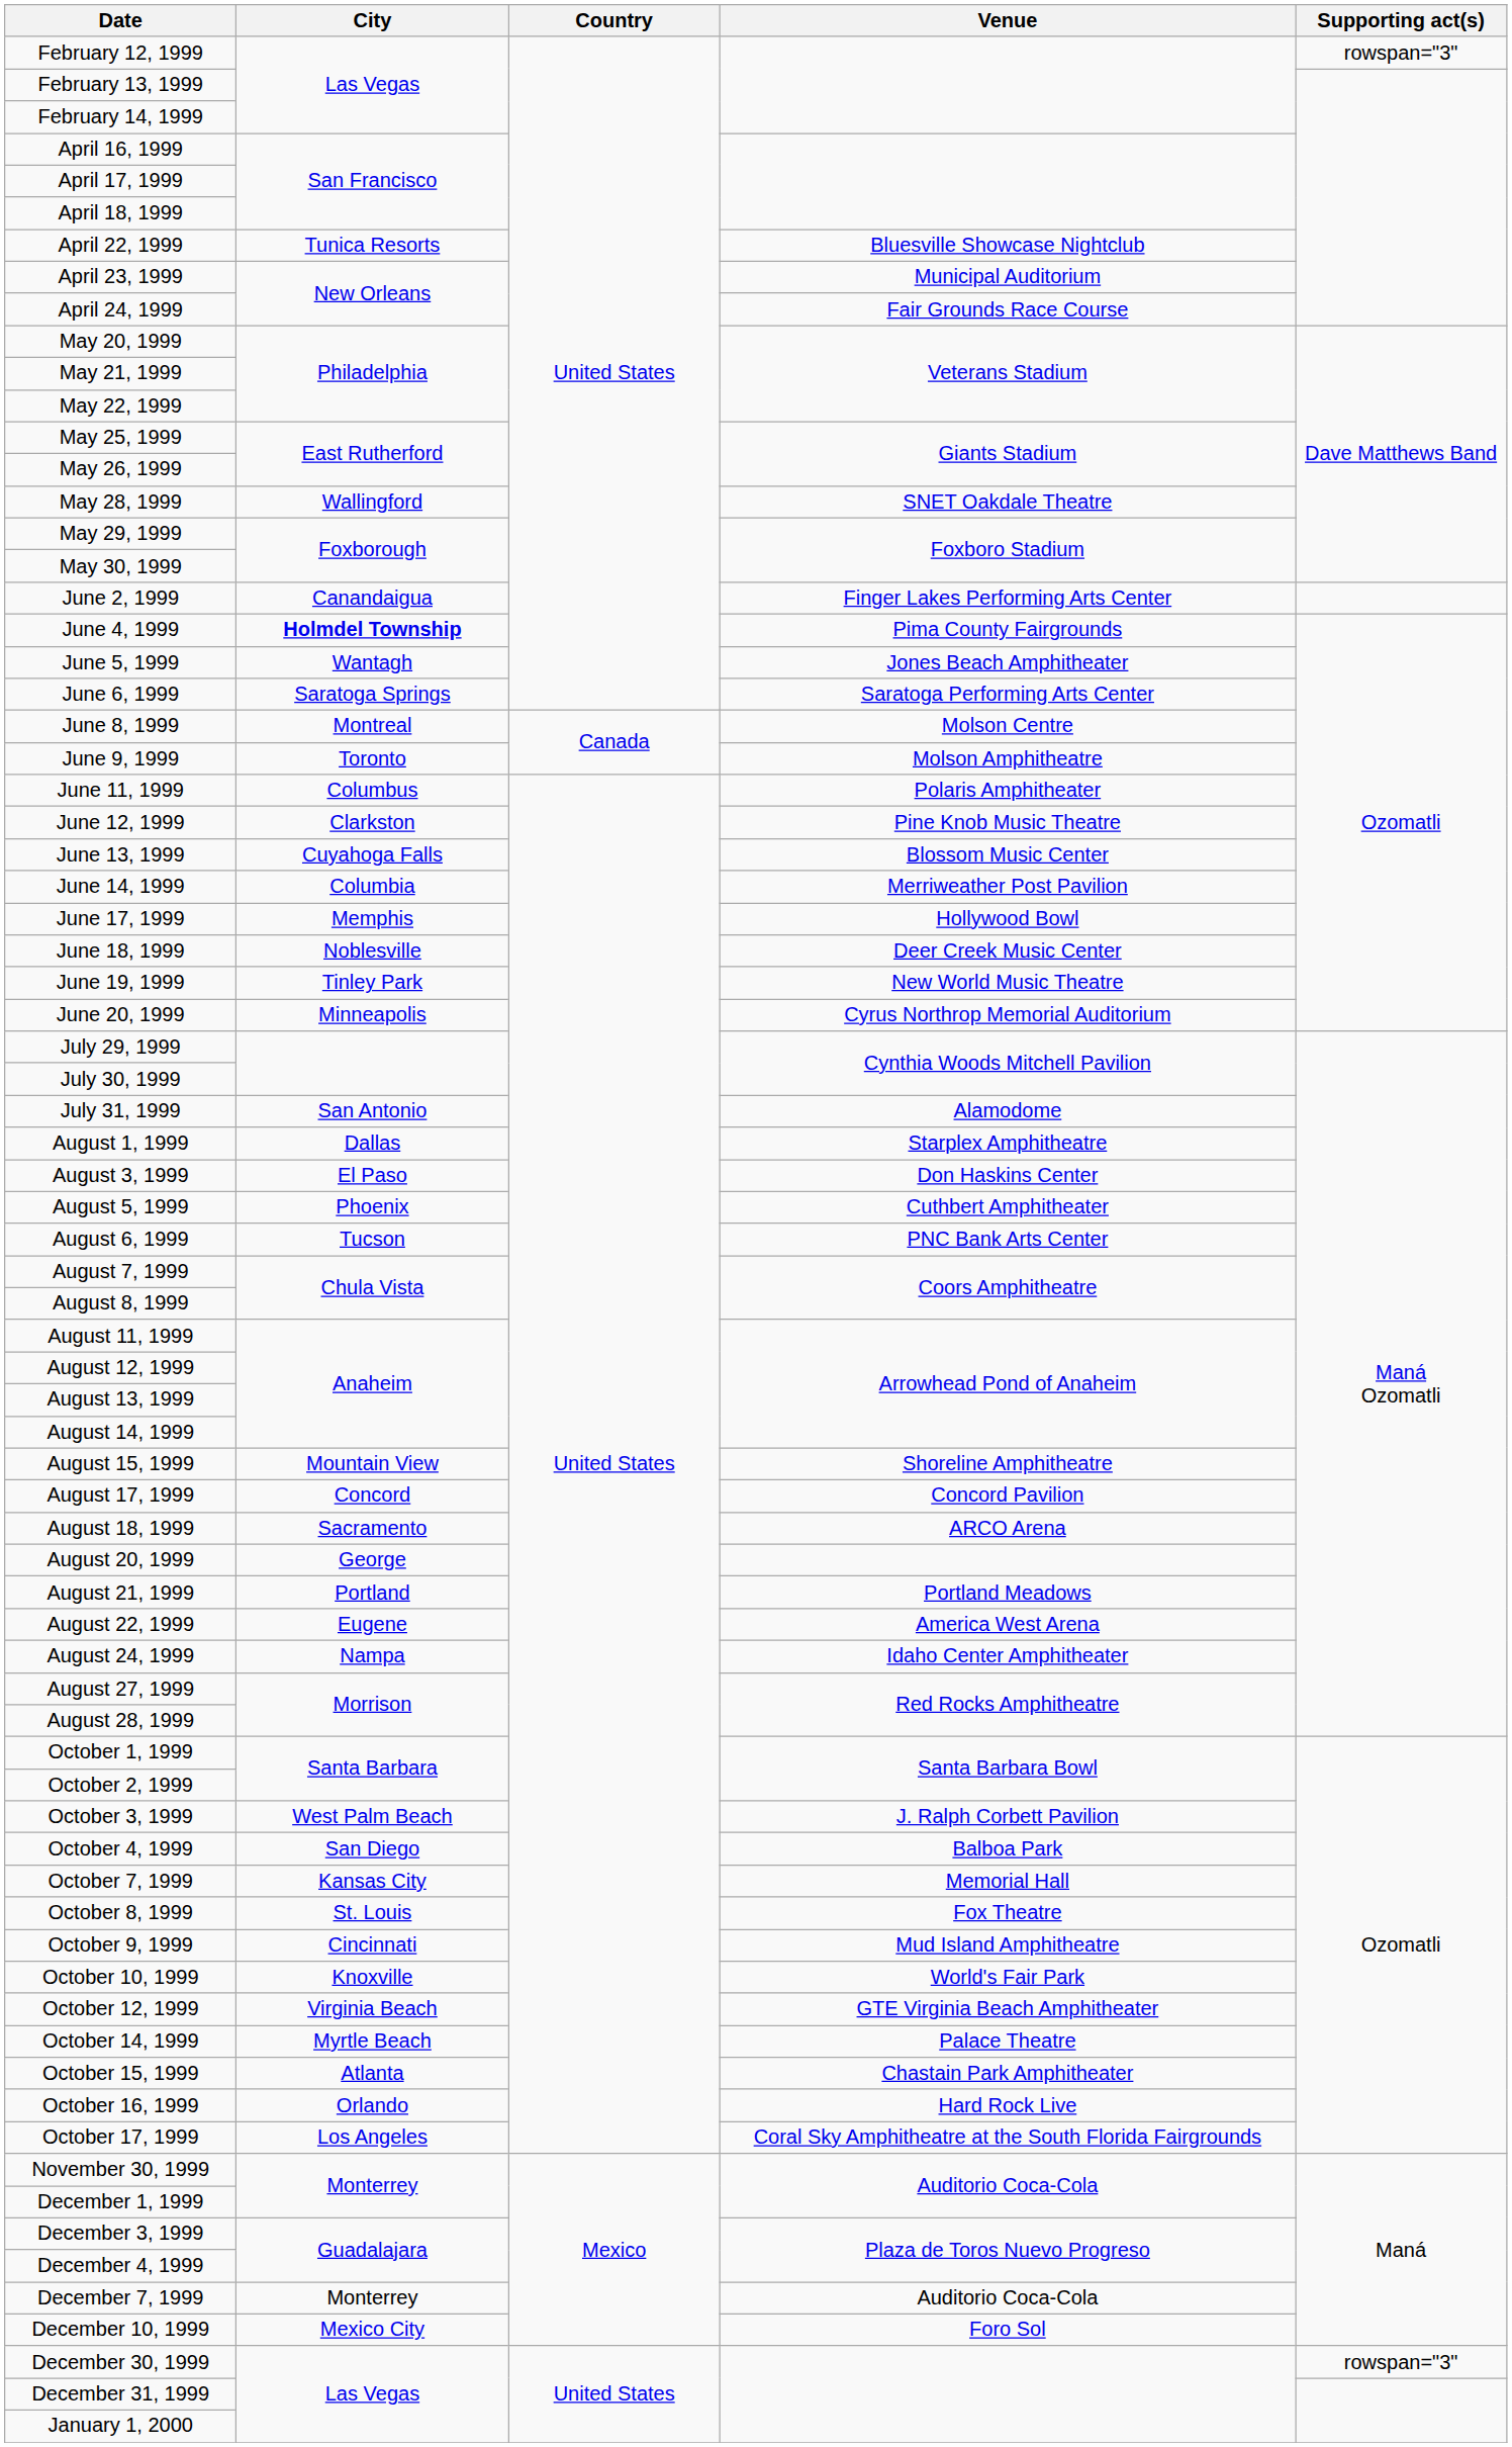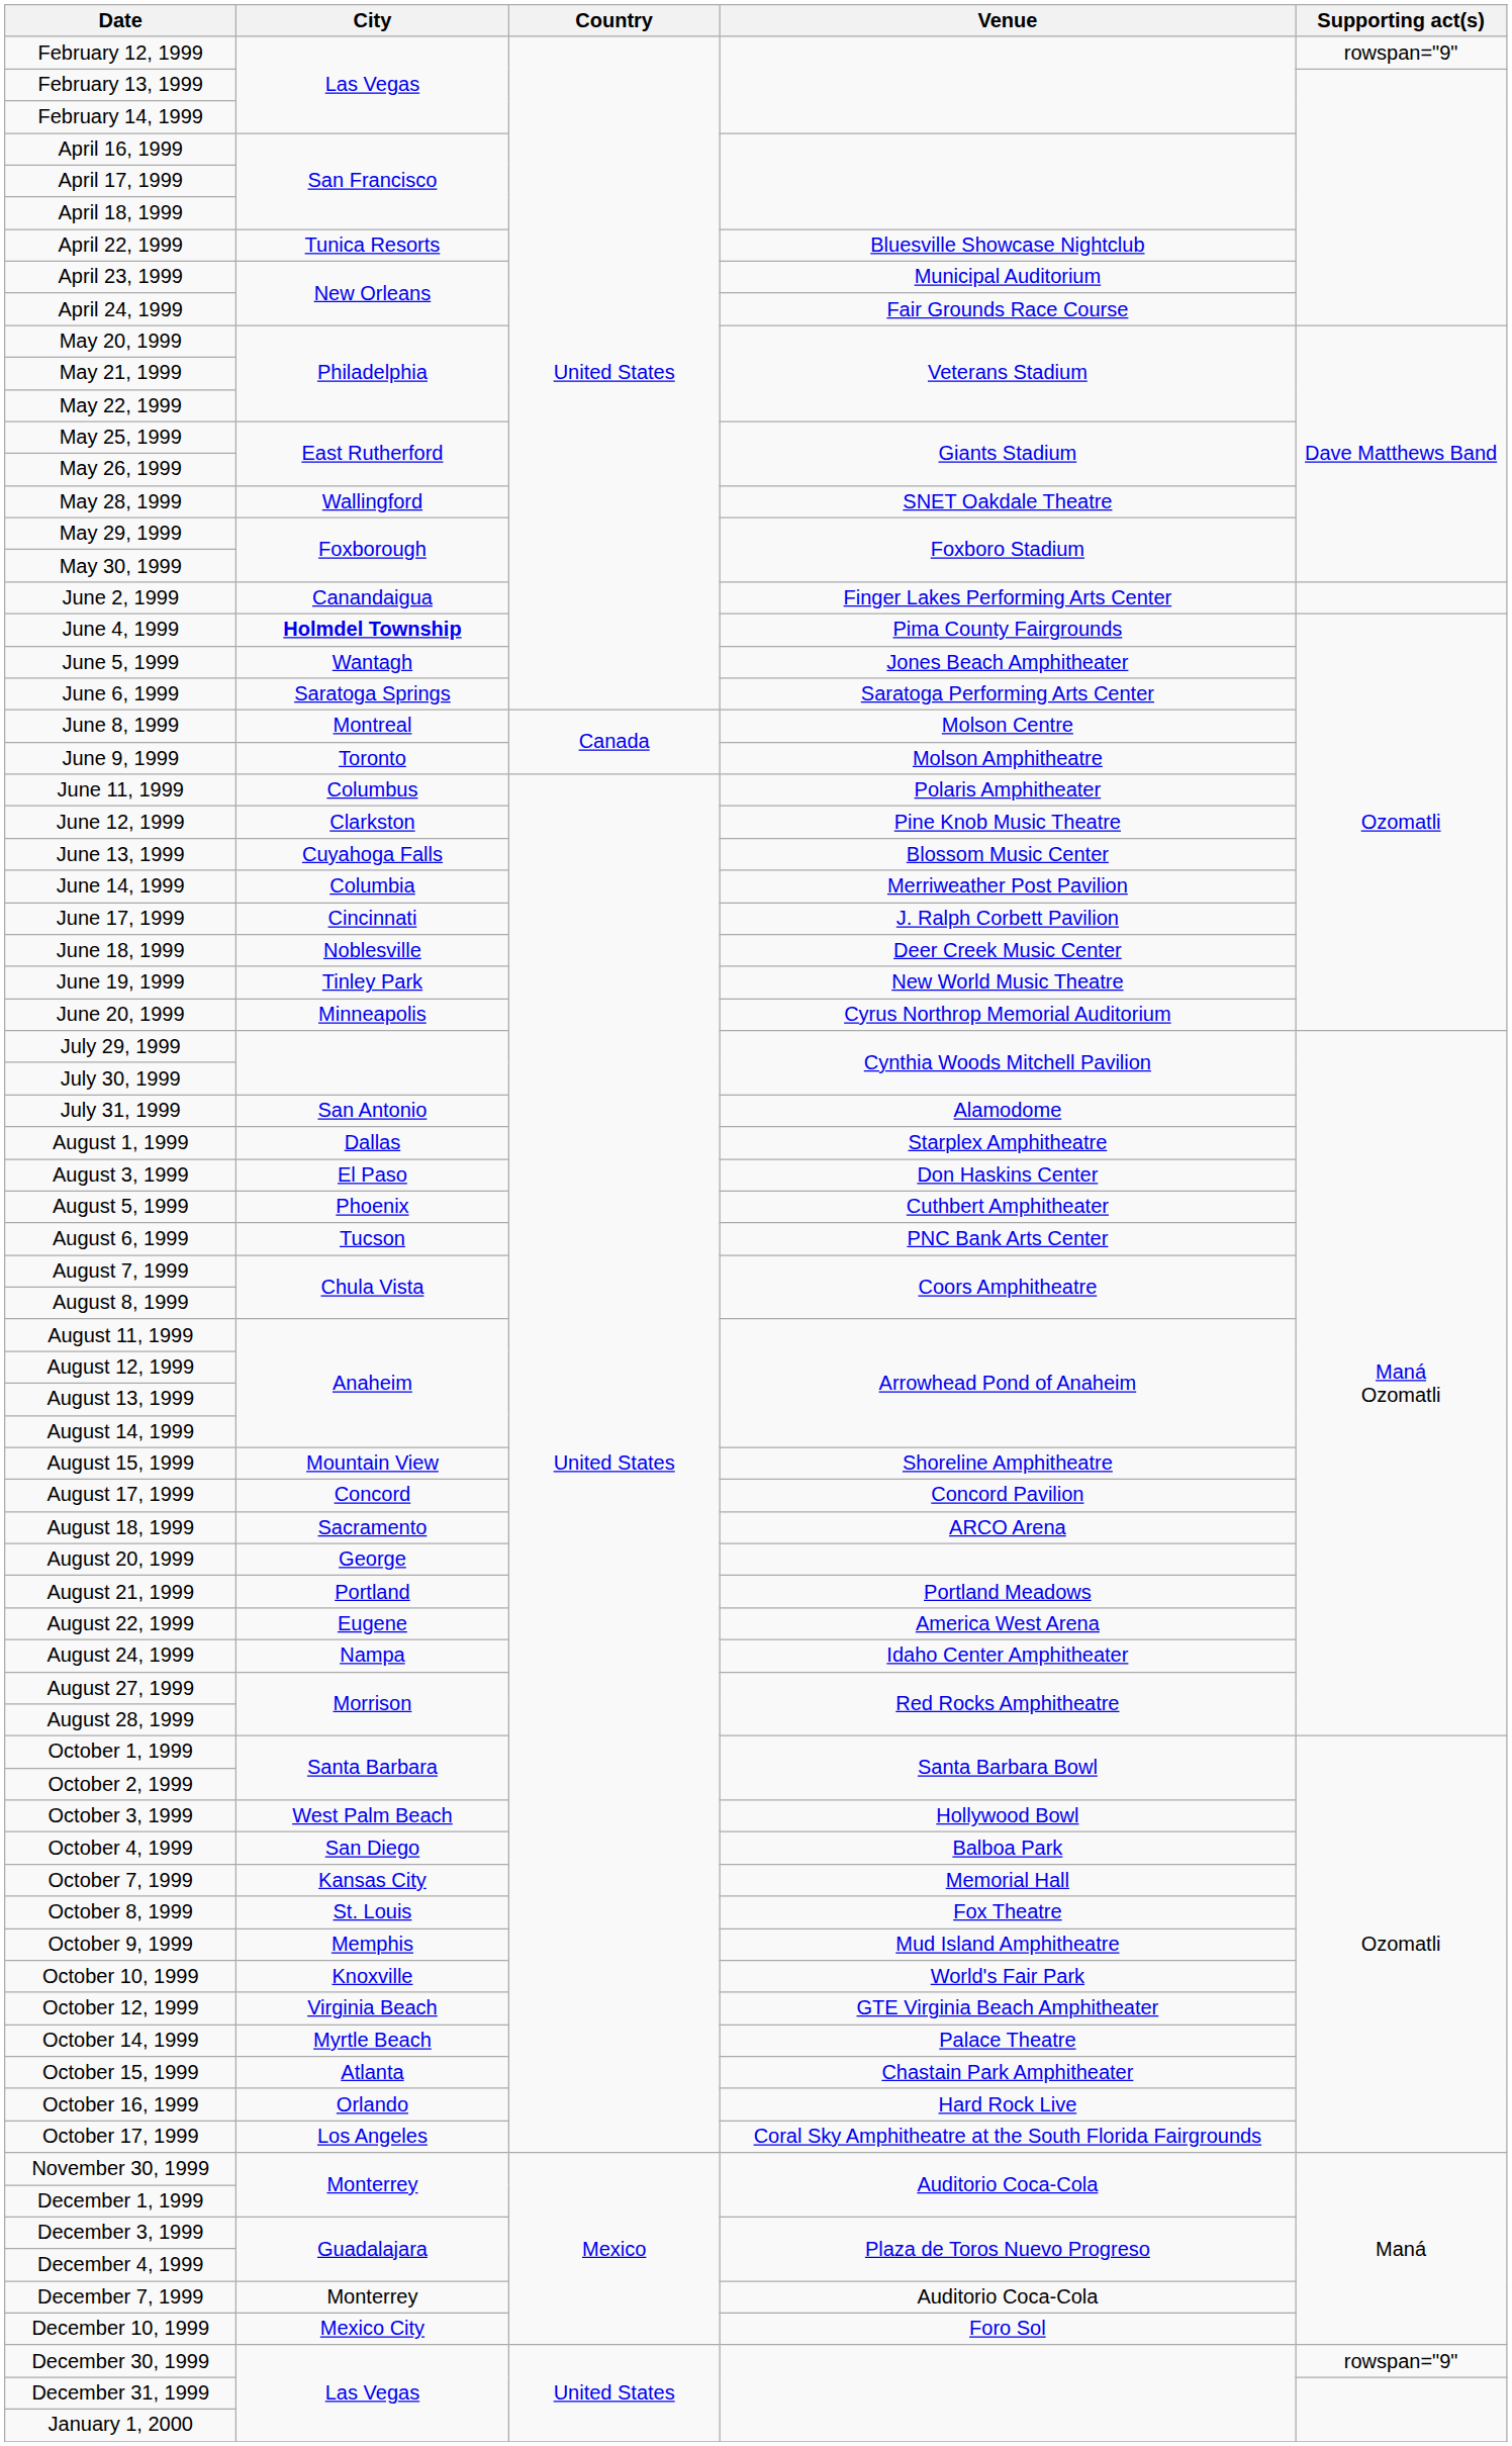February 12, 1999 | Supporting act(s): rowspan="3" -> rowspan="9"
June 17, 1999 | City: Memphis -> Cincinnati
June 17, 1999 | Venue: Hollywood Bowl -> J. Ralph Corbett Pavilion
October 3, 1999 | Venue: J. Ralph Corbett Pavilion -> Hollywood Bowl
October 9, 1999 | City: Cincinnati -> Memphis
December 30, 1999 | Supporting act(s): rowspan="3" -> rowspan="9"
